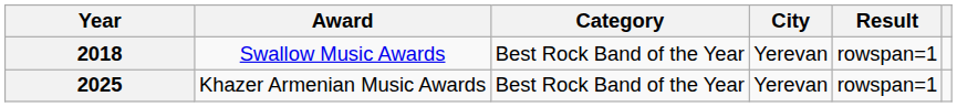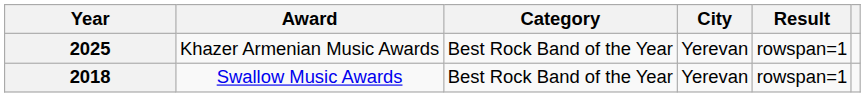rows swapped: 2018 <-> 2025
